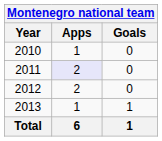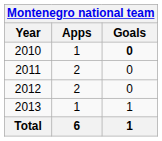2010 | Goals: normal -> bold
2011 | Apps: lavender background -> no background
